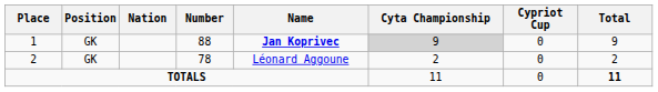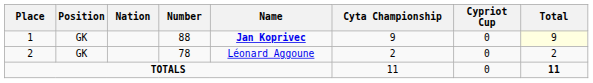1 | Cyta Championship: lightgrey background -> no background
1 | Total: no background -> lightyellow background
